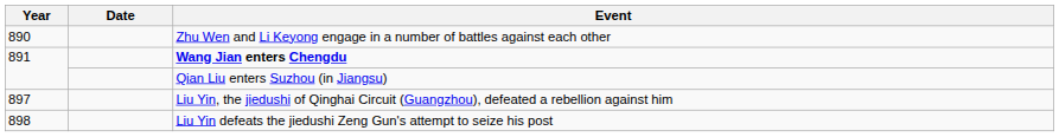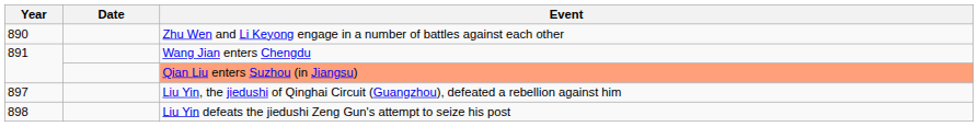Wang Jian enters Chengdu | Event: bold -> normal
Qian Liu enters Suzhou (in Jiangsu) | Event: no background -> lightsalmon background
